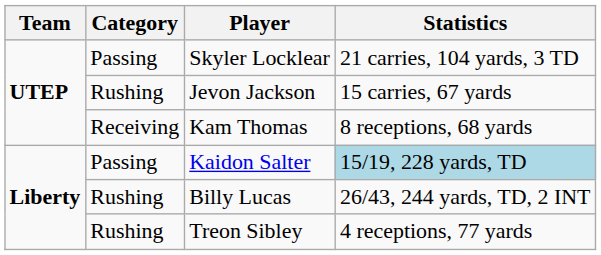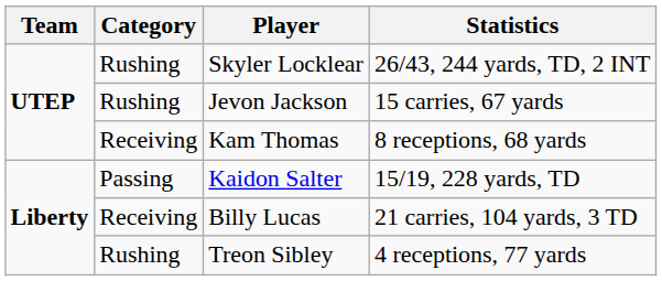Skyler Locklear | Category: Passing -> Rushing
Skyler Locklear | Statistics: 21 carries, 104 yards, 3 TD -> 26/43, 244 yards, TD, 2 INT
Kaidon Salter | Statistics: lightblue background -> no background
Billy Lucas | Category: Rushing -> Receiving
Billy Lucas | Statistics: 26/43, 244 yards, TD, 2 INT -> 21 carries, 104 yards, 3 TD
